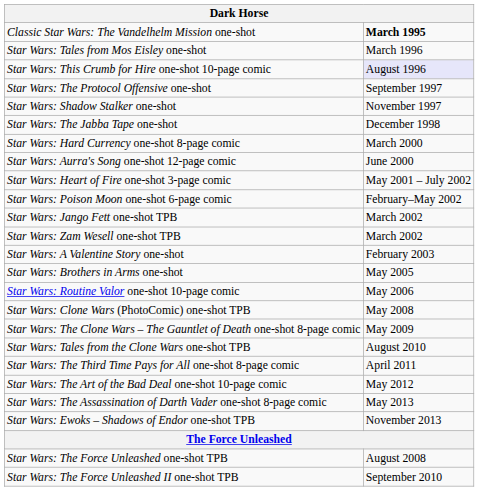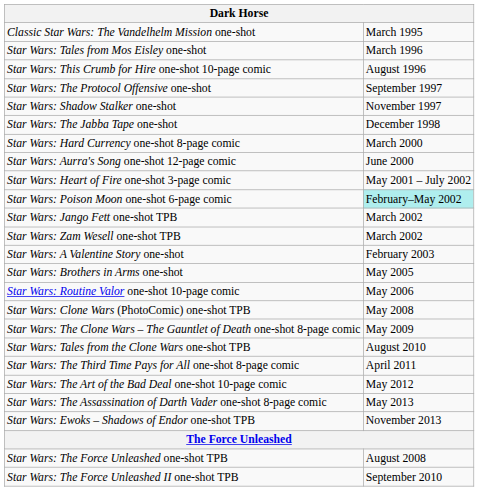Classic Star Wars: The Vandelhelm Mission one-shot | column 2: bold -> normal
Star Wars: This Crumb for Hire one-shot 10-page comic | column 2: lavender background -> no background
Star Wars: Poison Moon one-shot 6-page comic | column 2: no background -> paleturquoise background
